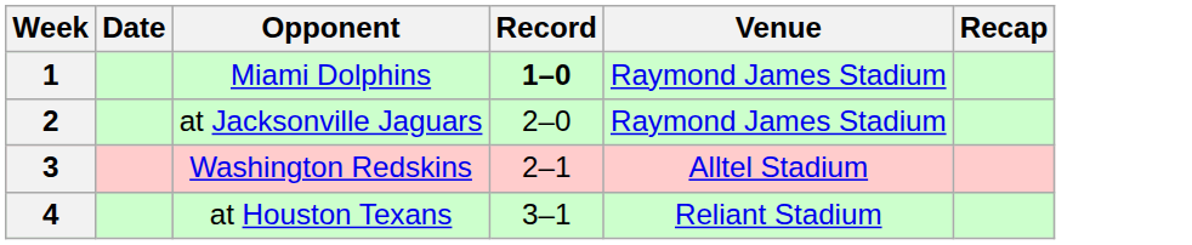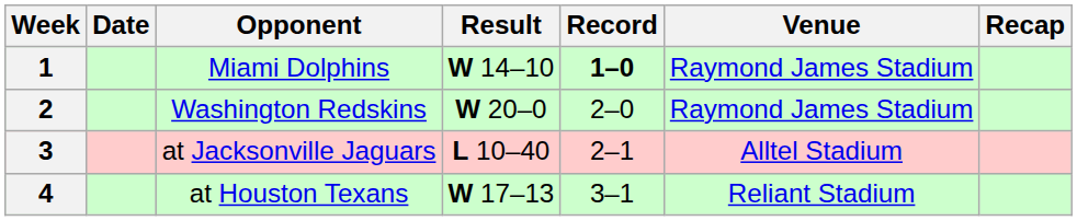+ column: Result | W 14–10 | W 20–0 | L 10–40 | W 17–13
2 | Opponent: at Jacksonville Jaguars -> Washington Redskins
3 | Opponent: Washington Redskins -> at Jacksonville Jaguars
